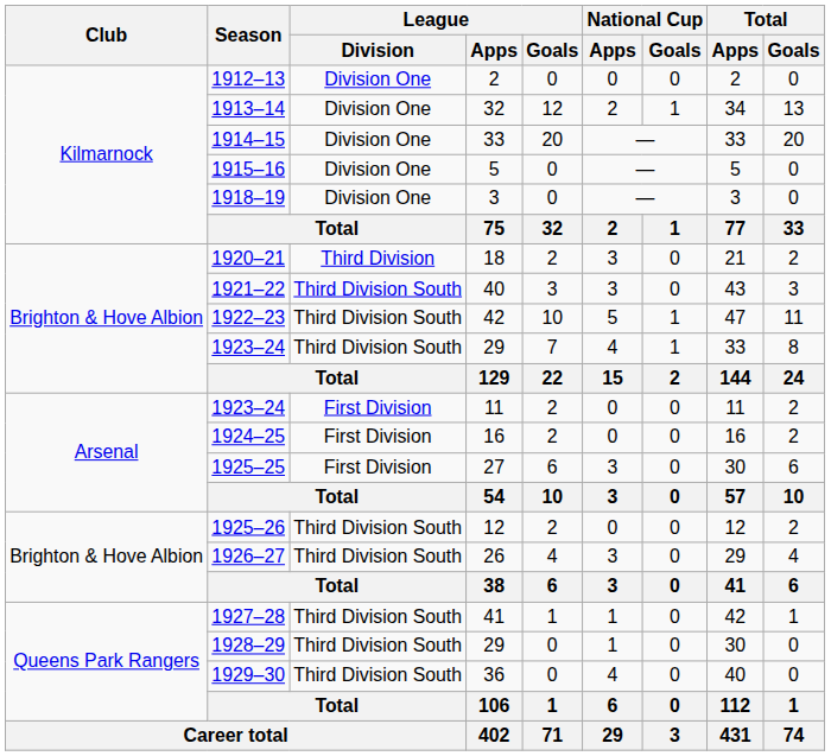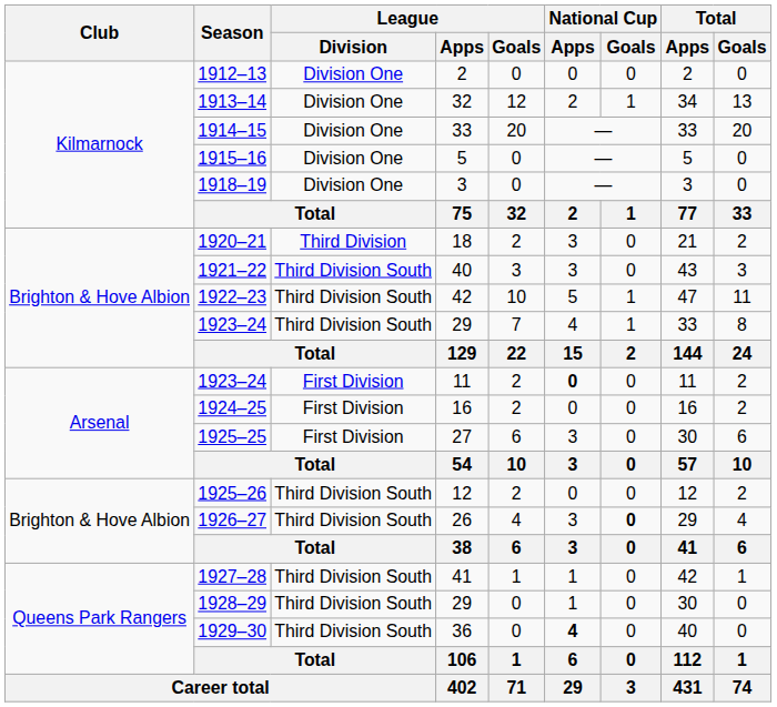1923–24 / 11 | National Cup / Apps: normal -> bold
1926–27 | National Cup / Goals: normal -> bold
1929–30 | National Cup / Apps: normal -> bold
